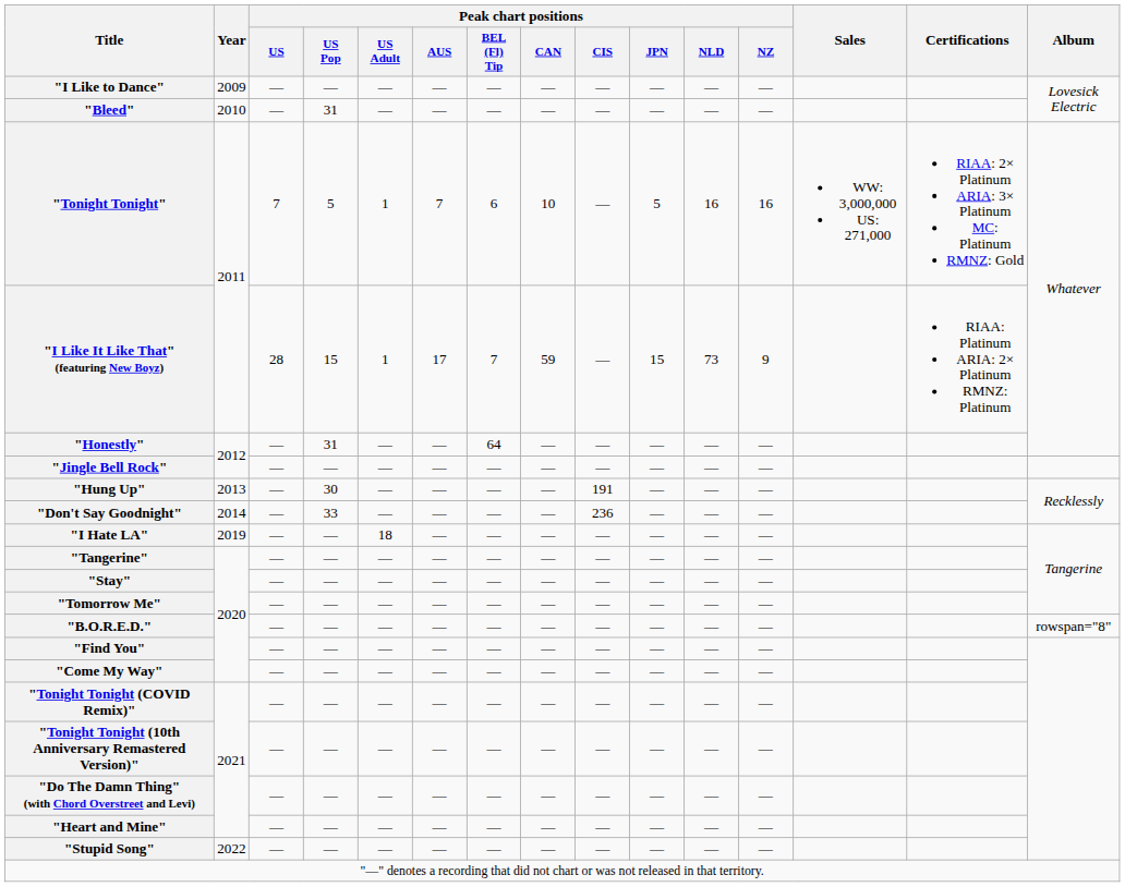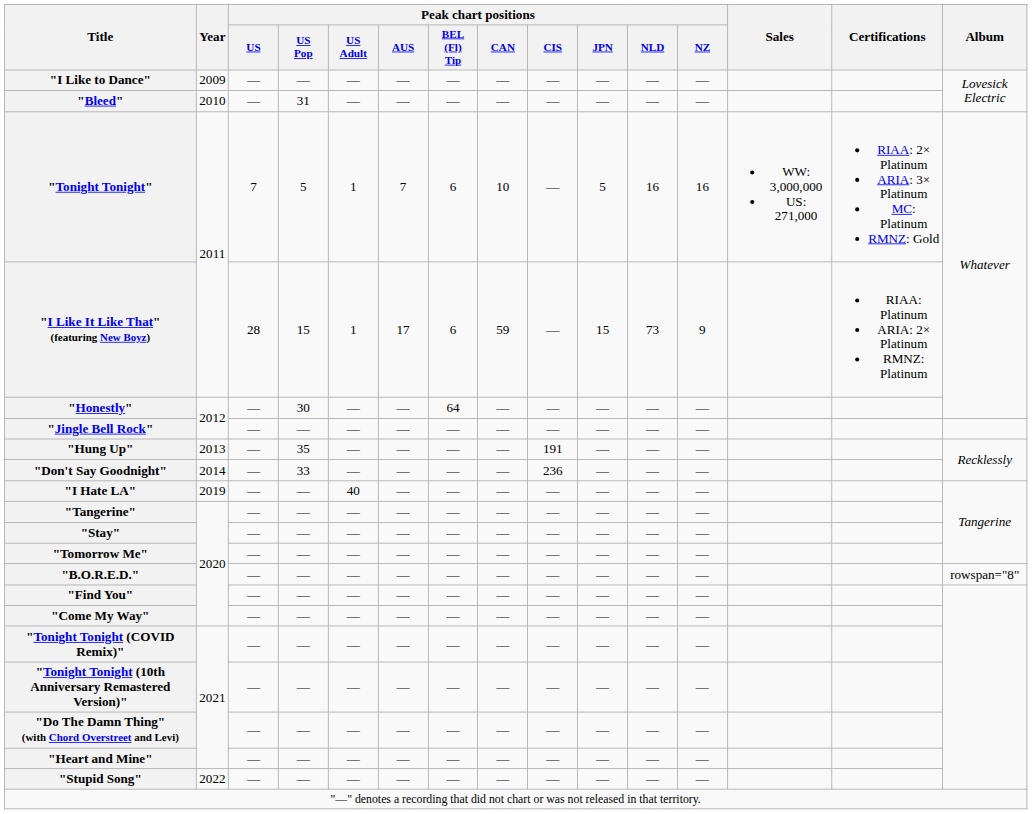"I Like It Like That" (featuring New Boyz) | Peak chart positions / BEL (Fl) Tip: 7 -> 6
"Honestly" | Peak chart positions / US Pop: 31 -> 30
"Hung Up" | Peak chart positions / US Pop: 30 -> 35
"I Hate LA" | Peak chart positions / US Adult: 18 -> 40
